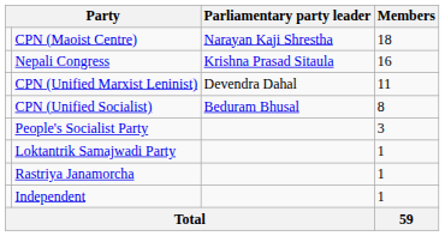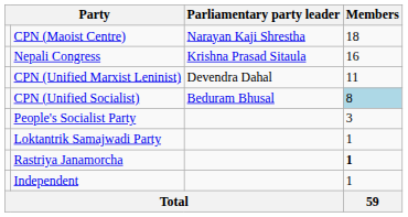CPN (Unified Socialist) | Members: no background -> lightblue background
Rastriya Janamorcha | Members: normal -> bold
